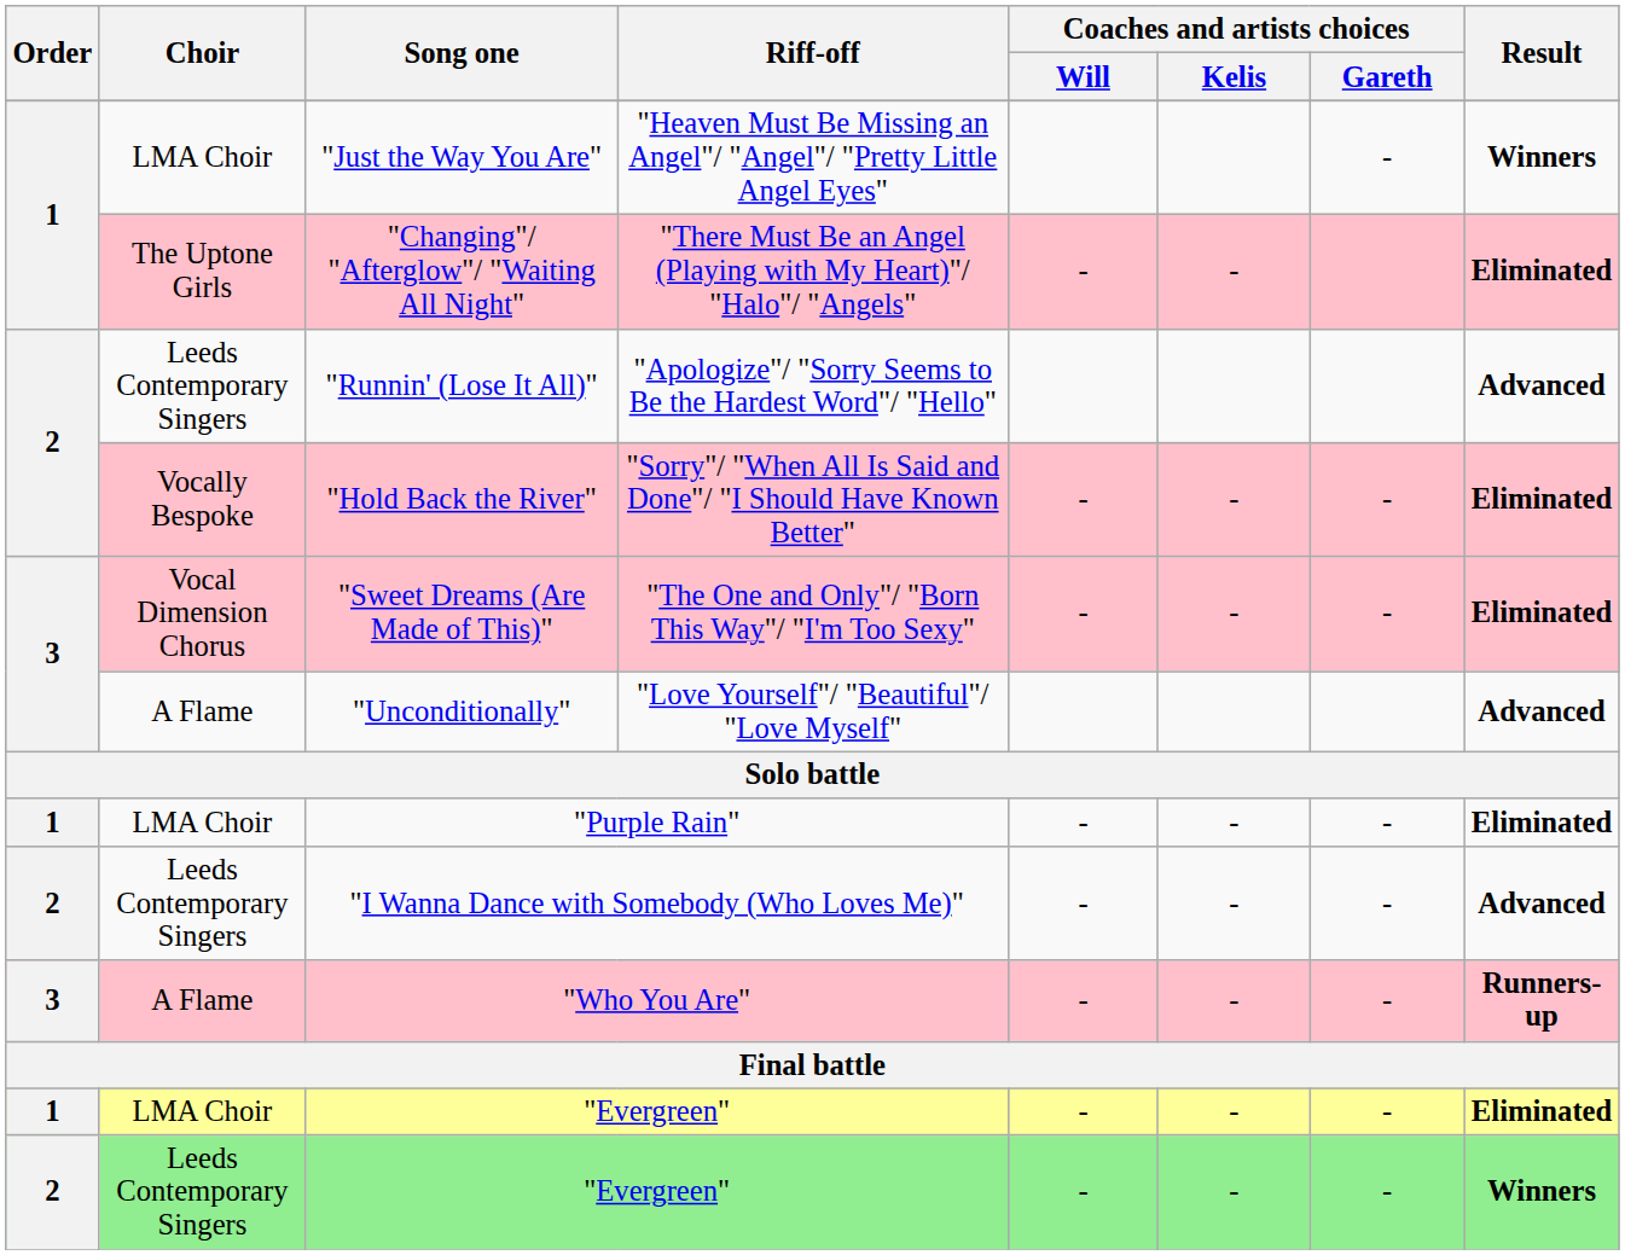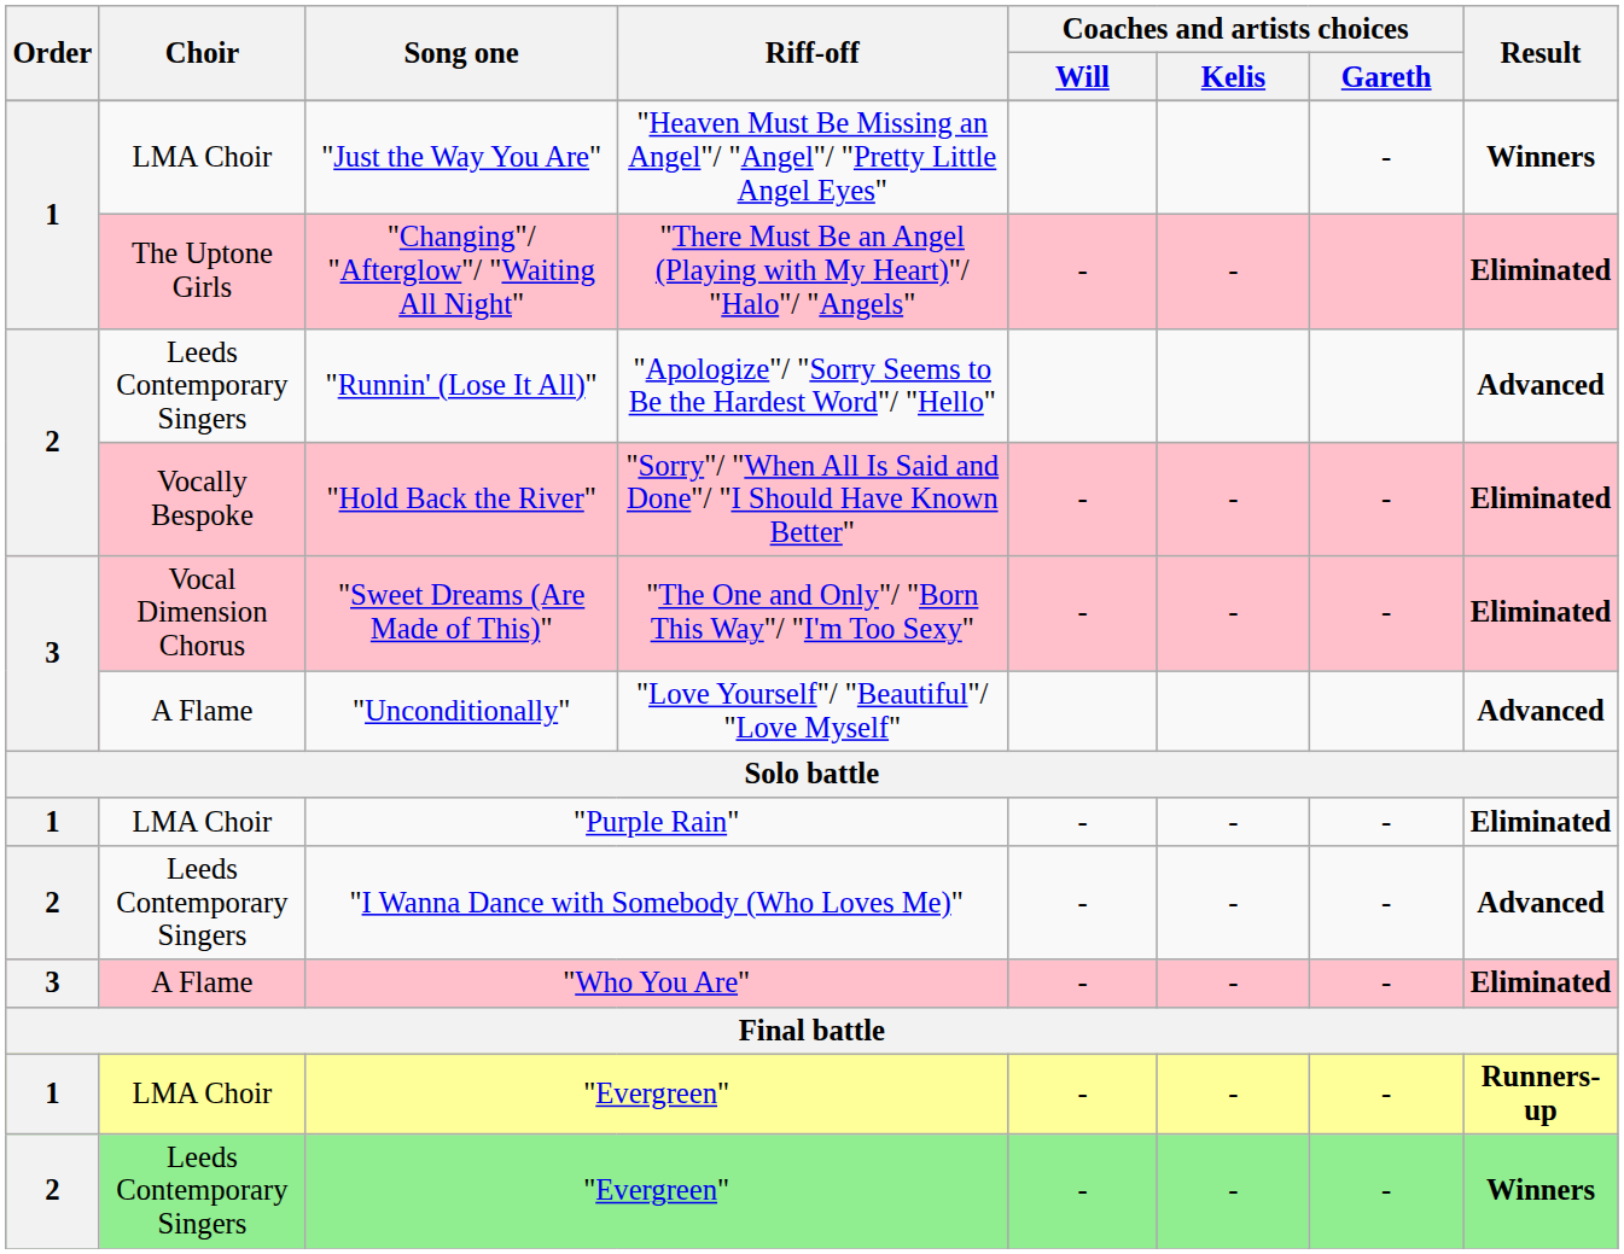"Who You Are" | Result: Runners-up -> Eliminated
LMA Choir / "Evergreen" | Result: Eliminated -> Runners-up
